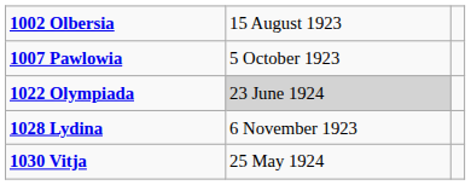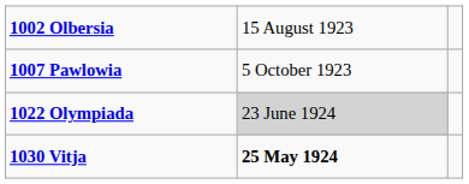- row: 1028 Lydina | 6 November 1923
1030 Vitja | column 2: normal -> bold
